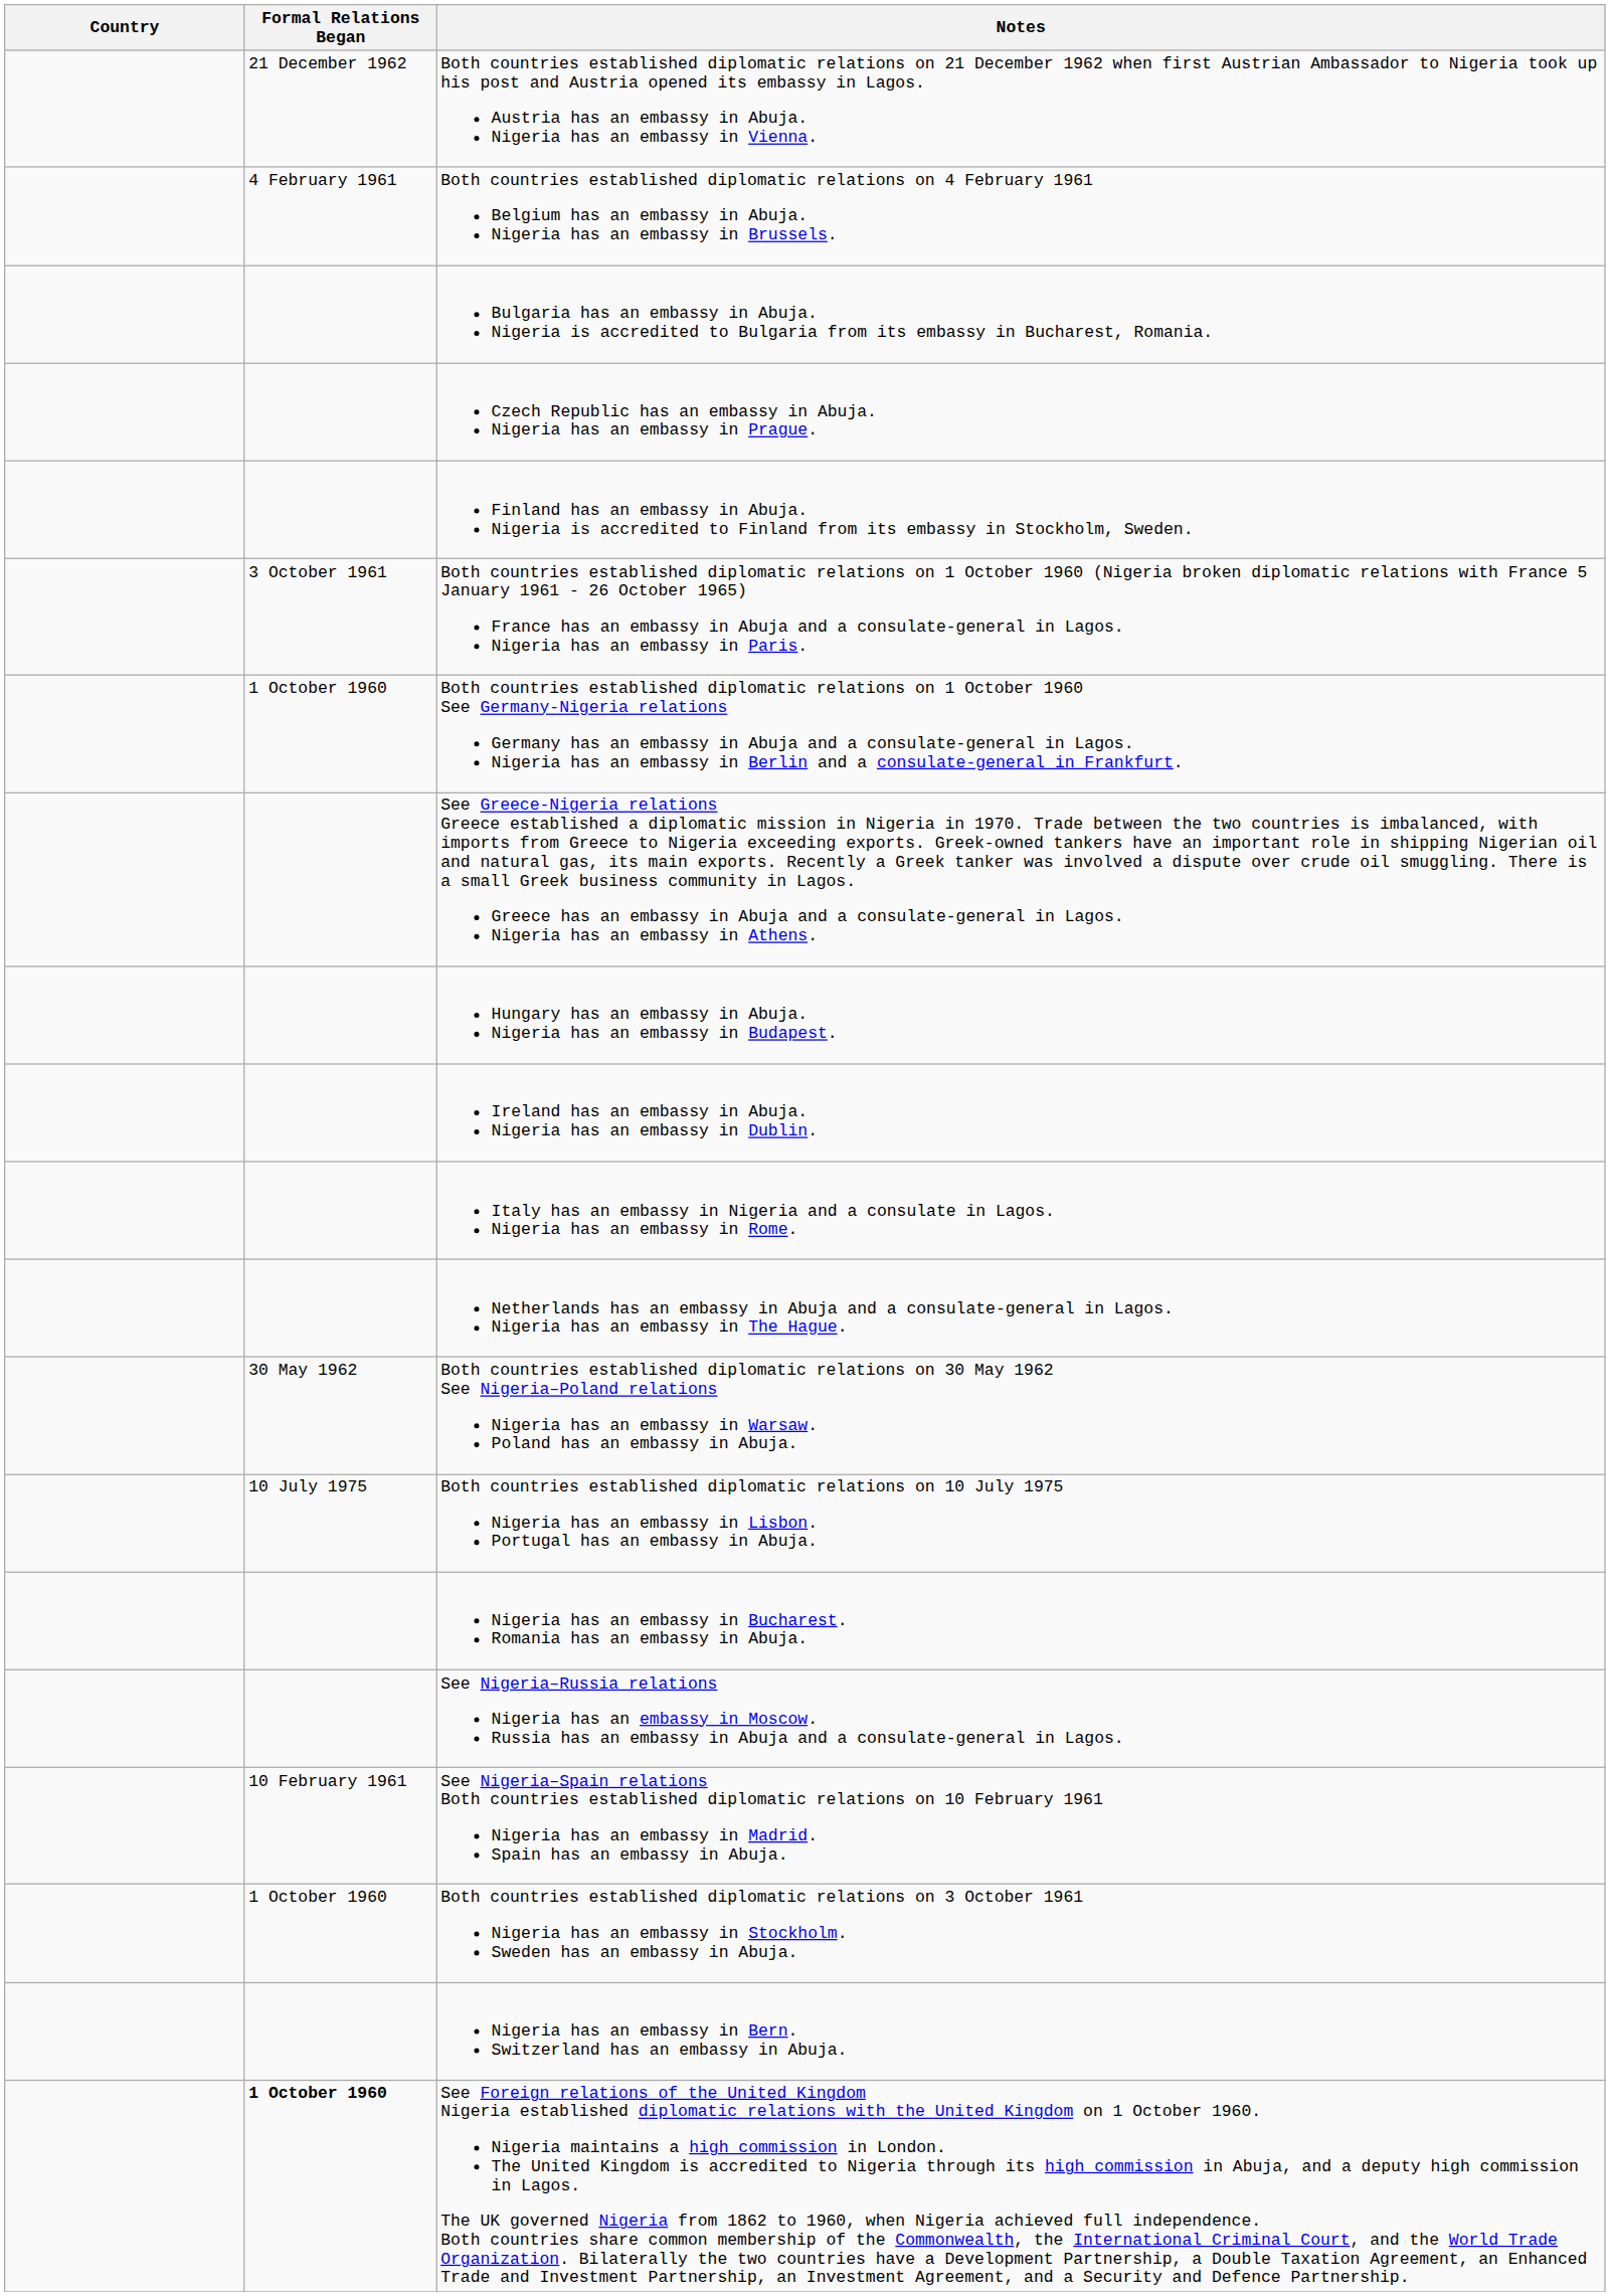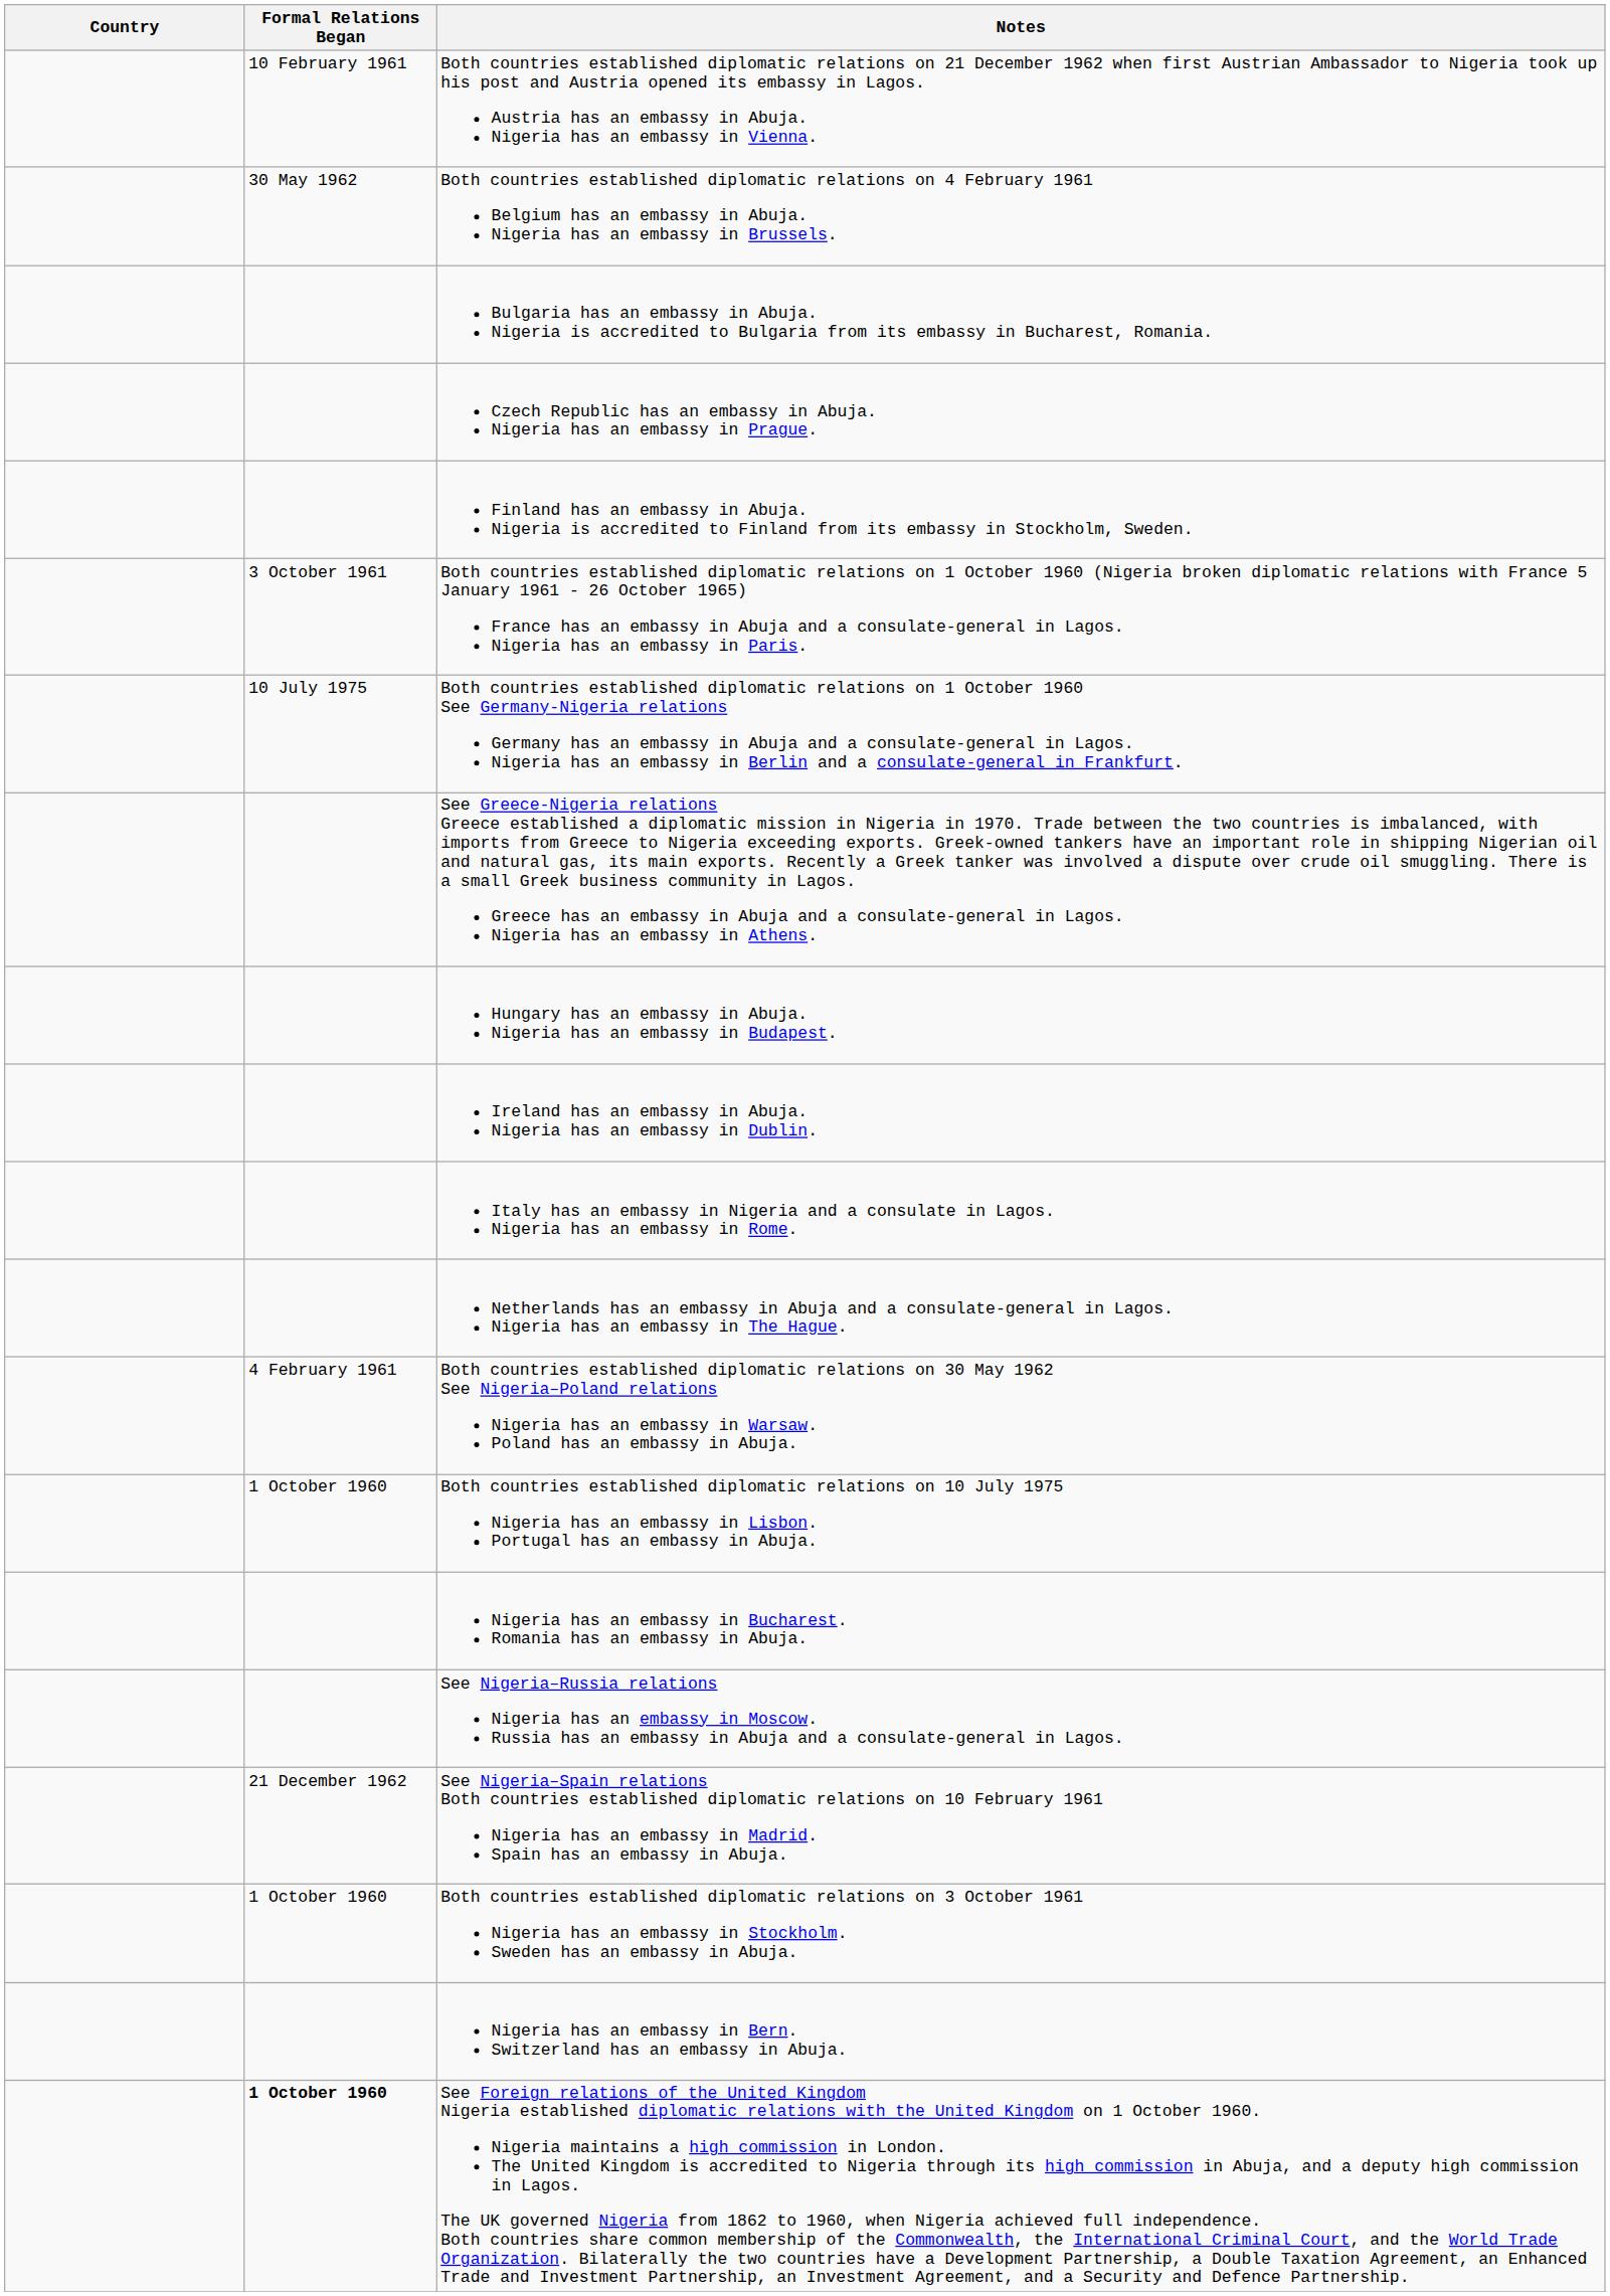row 2 | Formal Relations Began: 21 December 1962 -> 10 February 1961
row 3 | Formal Relations Began: 4 February 1961 -> 30 May 1962
row 8 | Formal Relations Began: 1 October 1960 -> 10 July 1975
row 14 | Formal Relations Began: 30 May 1962 -> 4 February 1961
row 15 | Formal Relations Began: 10 July 1975 -> 1 October 1960
row 18 | Formal Relations Began: 10 February 1961 -> 21 December 1962
